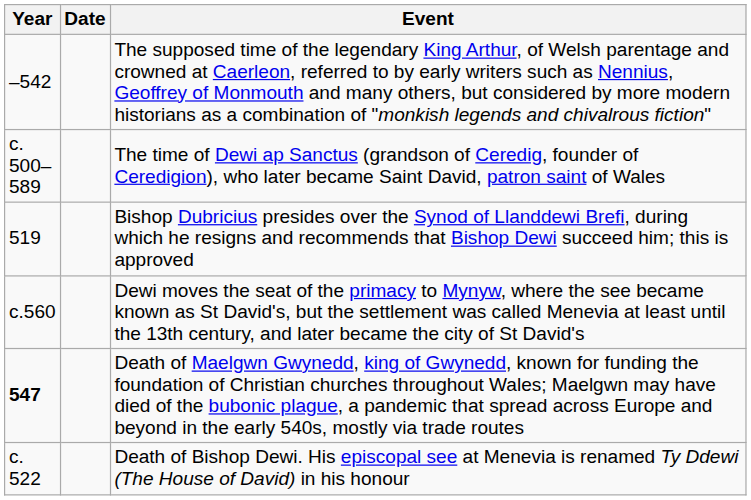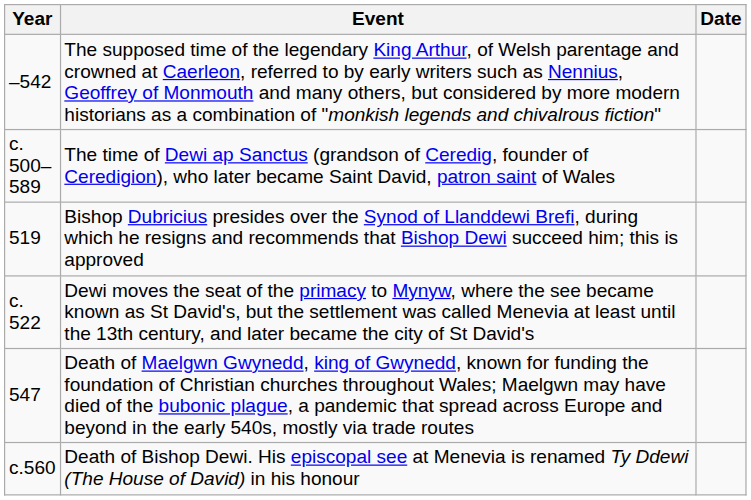columns swapped: Date <-> Event
row 5 | Year: c.560 -> c. 522
row 6 | Year: bold -> normal
row 7 | Year: c. 522 -> c.560
